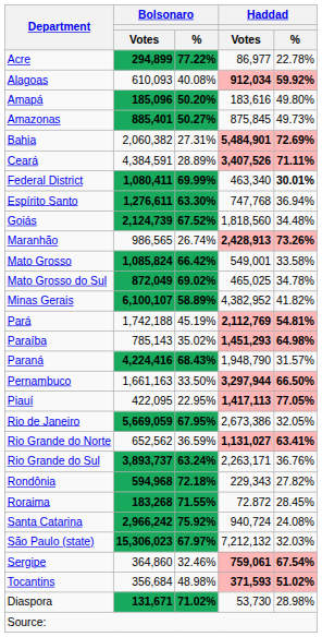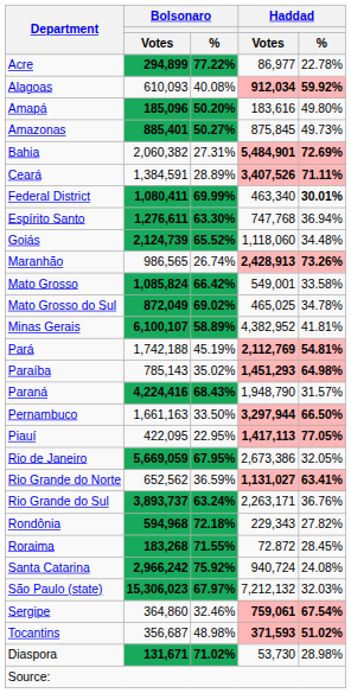Ceará | Bolsonaro / Votes: 4,384,591 -> 1,384,591
Goiás | Bolsonaro / %: 67.52% -> 65.52%
Goiás | Haddad / Votes: 1,818,560 -> 1,118,060
Minas Gerais | Haddad / %: 41.82% -> 41.81%
Tocantins | Bolsonaro / Votes: 356,684 -> 356,687
